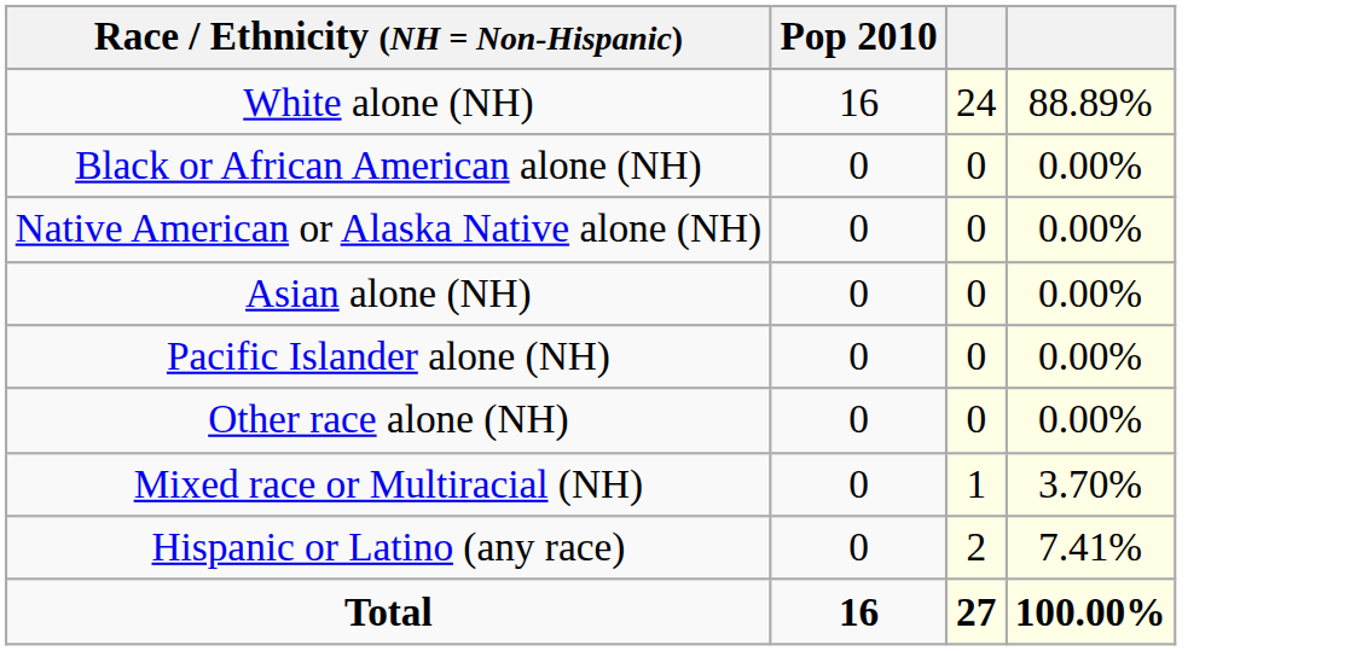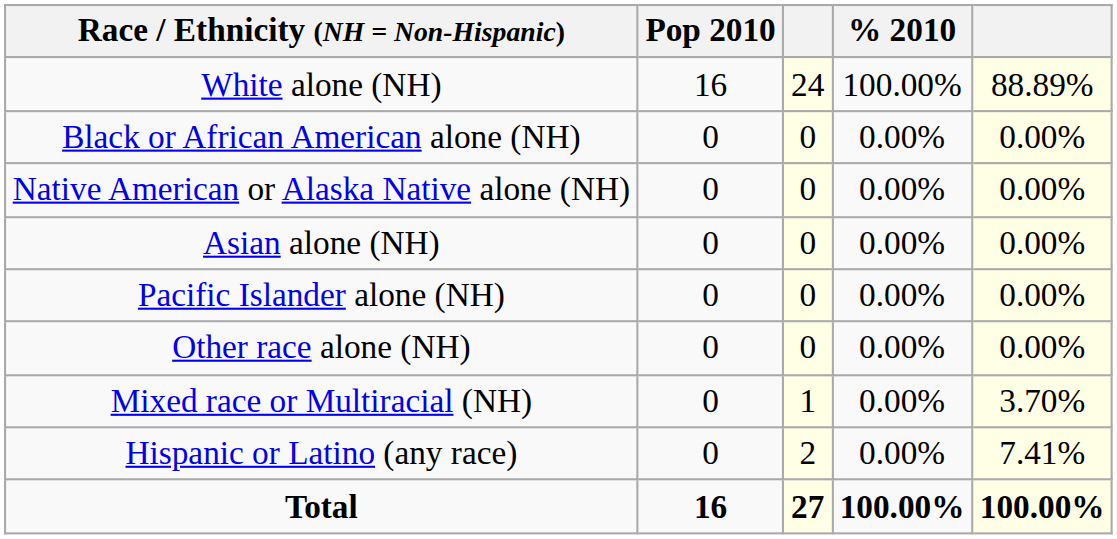+ column: % 2010 | 100.00% | 0.00% | 0.00% | 0.00% | 0.00% | 0.00% | 0.00% | 0.00% | 100.00%
